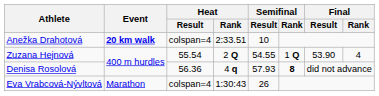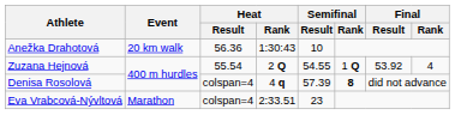Anežka Drahotová | Event: bold -> normal
Anežka Drahotová | Heat / Result: colspan=4 -> 56.36
Anežka Drahotová | Heat / Rank: 2:33.51 -> 1:30:43
Zuzana Hejnová | Final / Result: 53.90 -> 53.92
Denisa Rosolová | Heat / Result: 56.36 -> colspan=4
Denisa Rosolová | Semifinal / Result: 57.93 -> 57.39
Eva Vrabcová-Nývltová | Heat / Rank: 1:30:43 -> 2:33.51
Eva Vrabcová-Nývltová | Semifinal / Result: 26 -> 23
